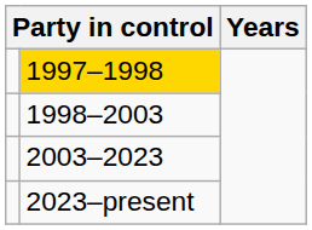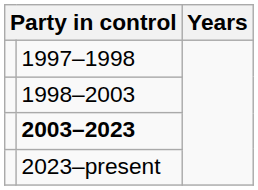1997–1998 | column 2: gold background -> no background
2003–2023 | column 2: normal -> bold
